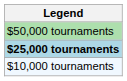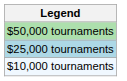row 3 | column 1: bold -> normal
